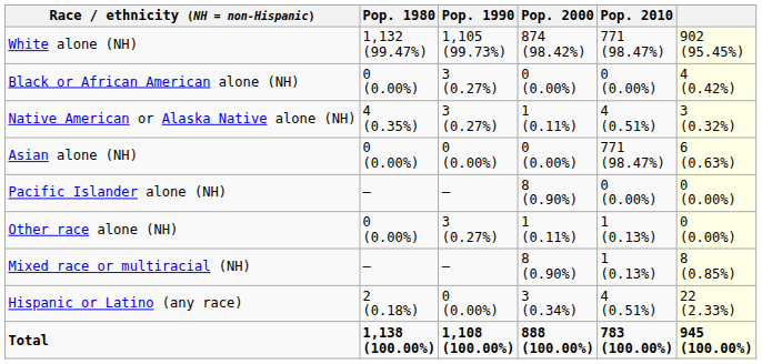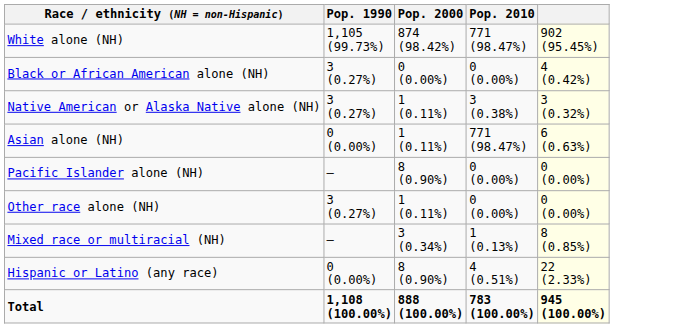- column: Pop. 1980 | 1,132 (99.47%) | 0 (0.00%) | 4 (0.35%) | 0 (0.00%) | — | 0 (0.00%) | — | 2 (0.18%) | 1,138 (100.00%)
Native American or Alaska Native alone (NH) | Pop. 2010: 4 (0.51%) -> 3 (0.38%)
Asian alone (NH) | Pop. 2000: 0 (0.00%) -> 1 (0.11%)
Other race alone (NH) | Pop. 2010: 1 (0.13%) -> 0 (0.00%)
Mixed race or multiracial (NH) | Pop. 2000: 8 (0.90%) -> 3 (0.34%)
Hispanic or Latino (any race) | Pop. 2000: 3 (0.34%) -> 8 (0.90%)
